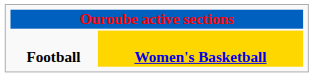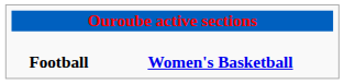Football | column 2: gold background -> no background
